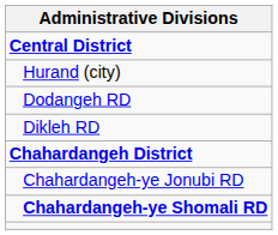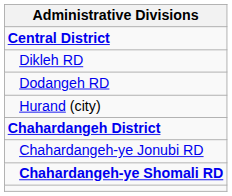row 3 | column 1: Hurand (city) -> Dikleh RD
row 5 | column 1: Dikleh RD -> Hurand (city)
